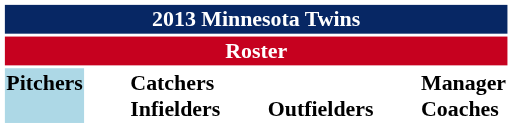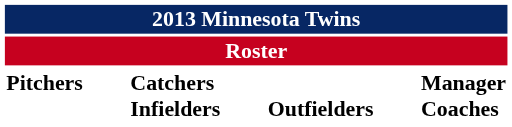Pitchers | column 1: lightblue background -> no background
